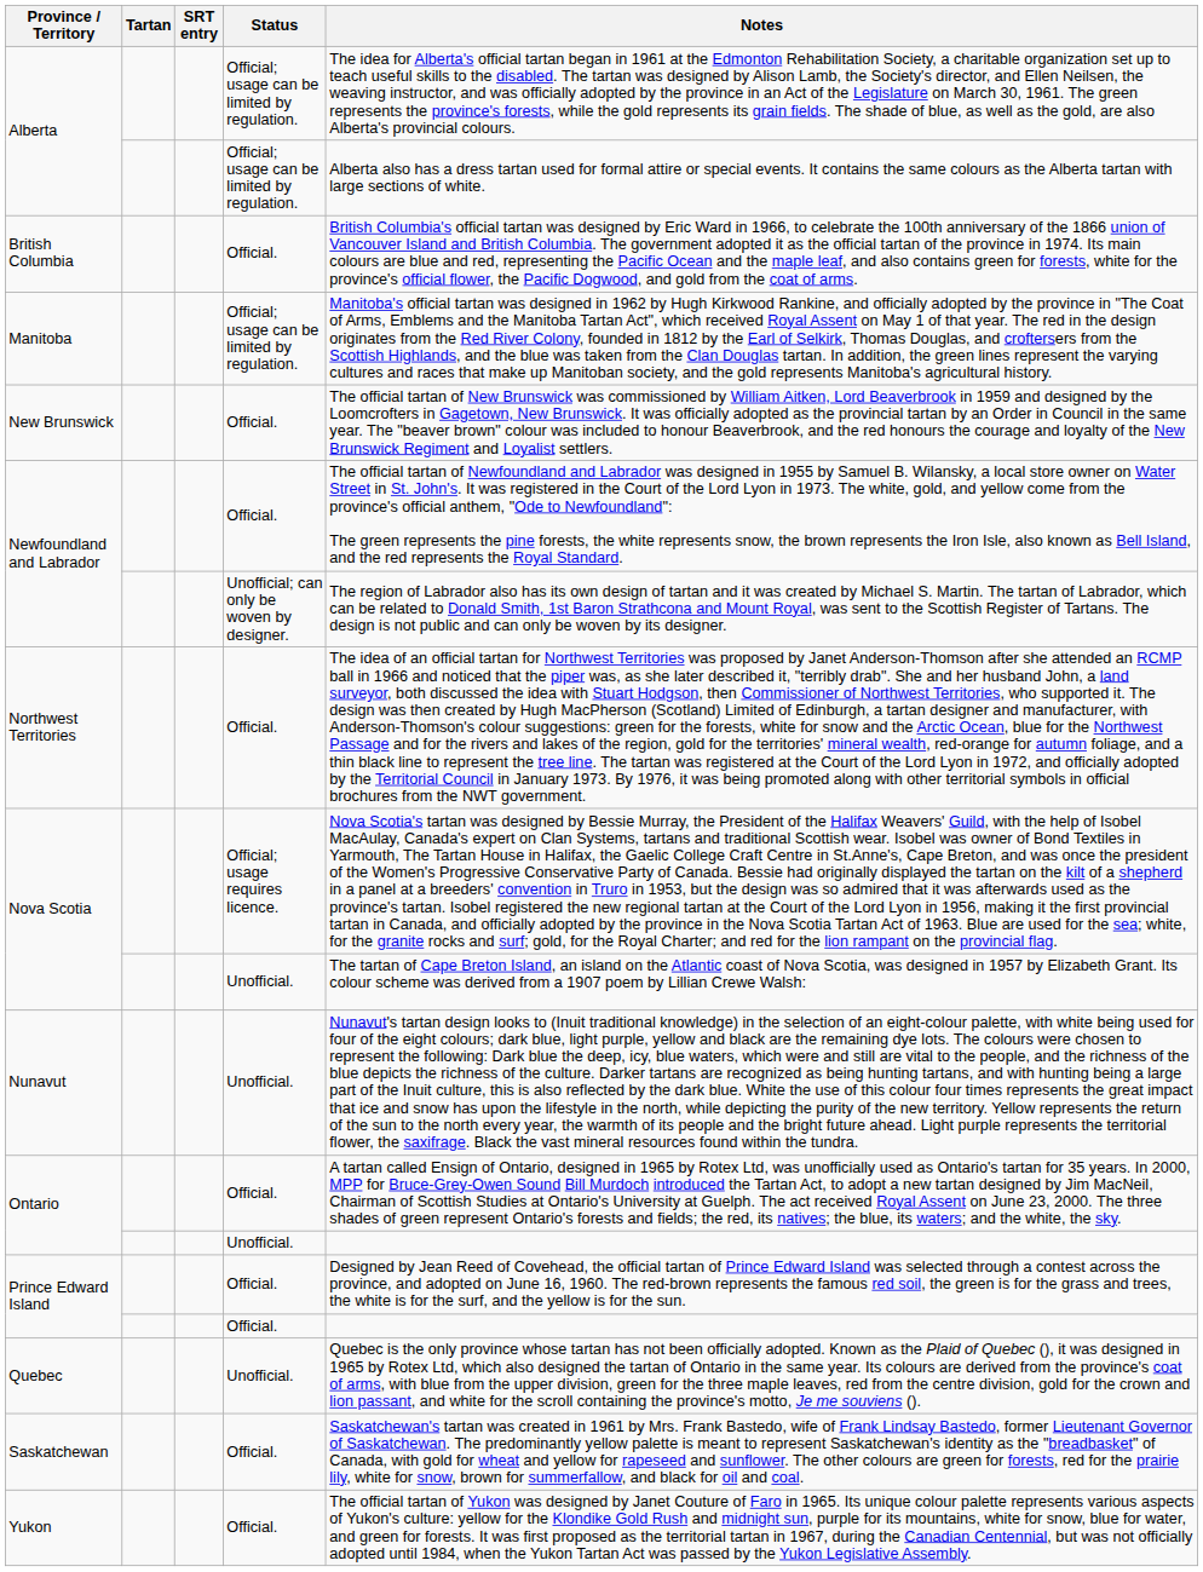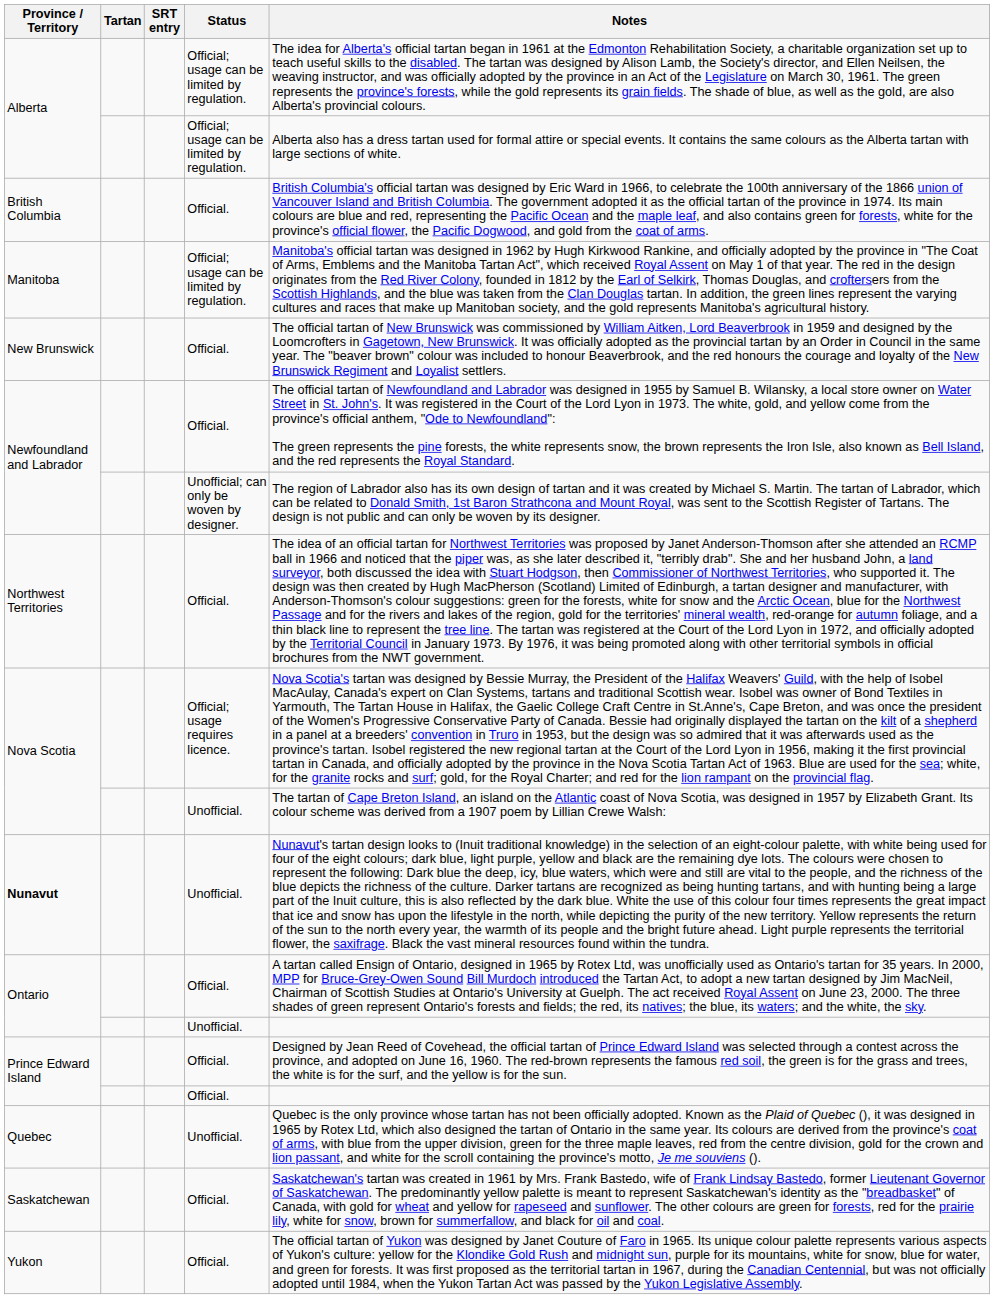Nunavut | Province / Territory: normal -> bold
